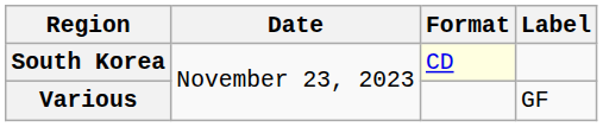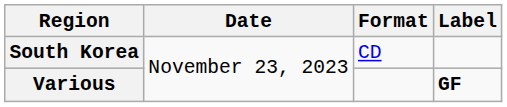South Korea | Format: lightyellow background -> no background
Various | Label: normal -> bold
